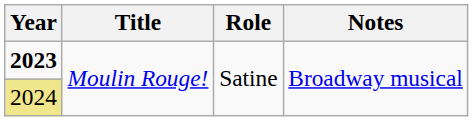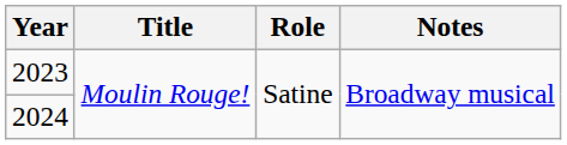2023 | Year: bold -> normal
2024 | Year: khaki background -> no background
